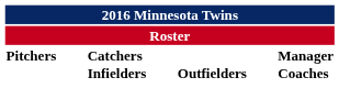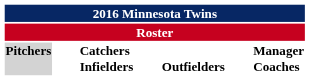Pitchers | column 1: no background -> lightgrey background
